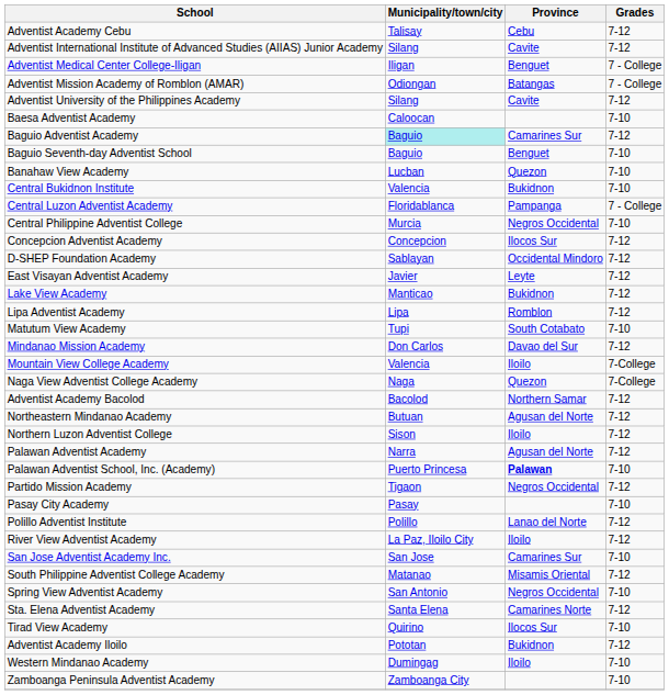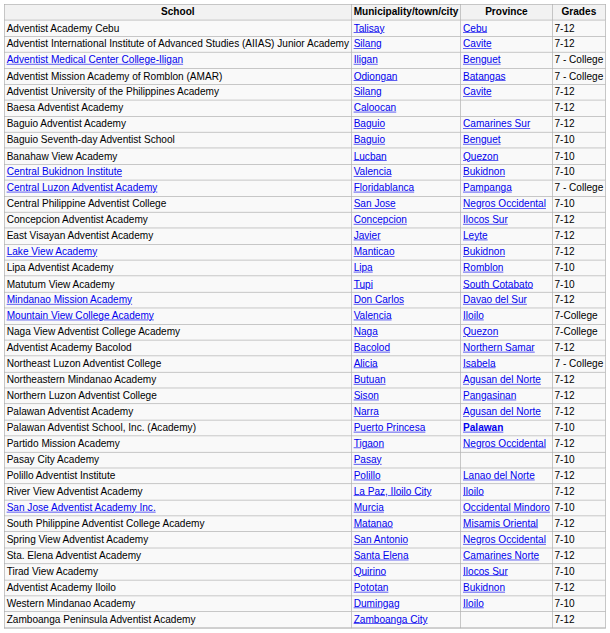Baesa Adventist Academy | Grades: 7-10 -> 7-12
Baguio Adventist Academy | Municipality/town/city: paleturquoise background -> no background
Central Philippine Adventist College | Municipality/town/city: Murcia -> San Jose
- row: D-SHEP Foundation Academy | Sablayan | Occidental Mindoro | 7-12
Lipa Adventist Academy | Grades: 7-12 -> 7-10
+ row: Northeast Luzon Adventist College | Alicia | Isabela | 7 - College
Northern Luzon Adventist College | Province: Iloilo -> Pangasinan
San Jose Adventist Academy Inc. | Municipality/town/city: San Jose -> Murcia
San Jose Adventist Academy Inc. | Province: Camarines Sur -> Occidental Mindoro
Zamboanga Peninsula Adventist Academy | Grades: 7-10 -> 7-12
